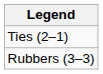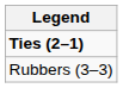row 2 | column 1: normal -> bold
